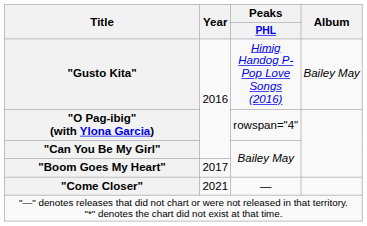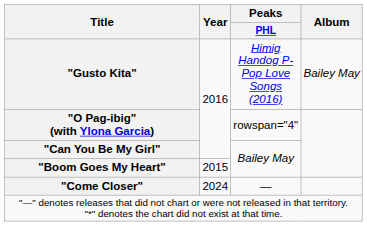"Boom Goes My Heart" | Year: 2017 -> 2015
"Come Closer" | Year: 2021 -> 2024
